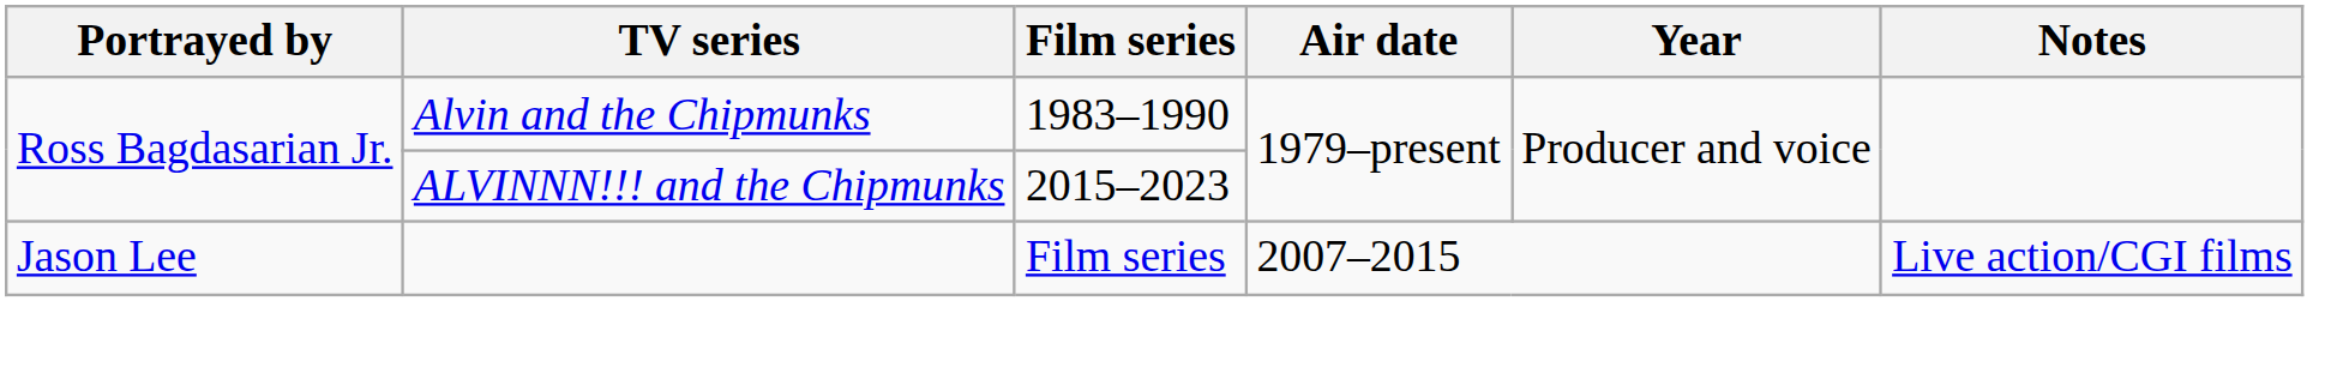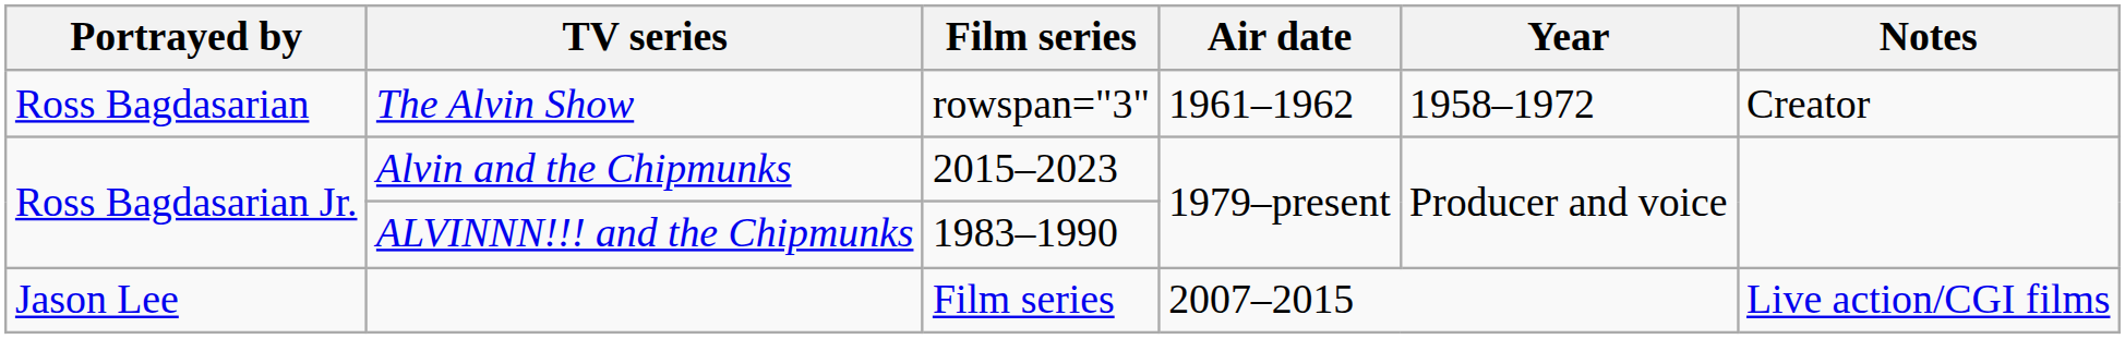+ row: Ross Bagdasarian | The Alvin Show | rowspan="3" | 1961–1962 | 1958–1972 | Creator
Alvin and the Chipmunks | Film series: 1983–1990 -> 2015–2023
ALVINNN!!! and the Chipmunks | Film series: 2015–2023 -> 1983–1990
